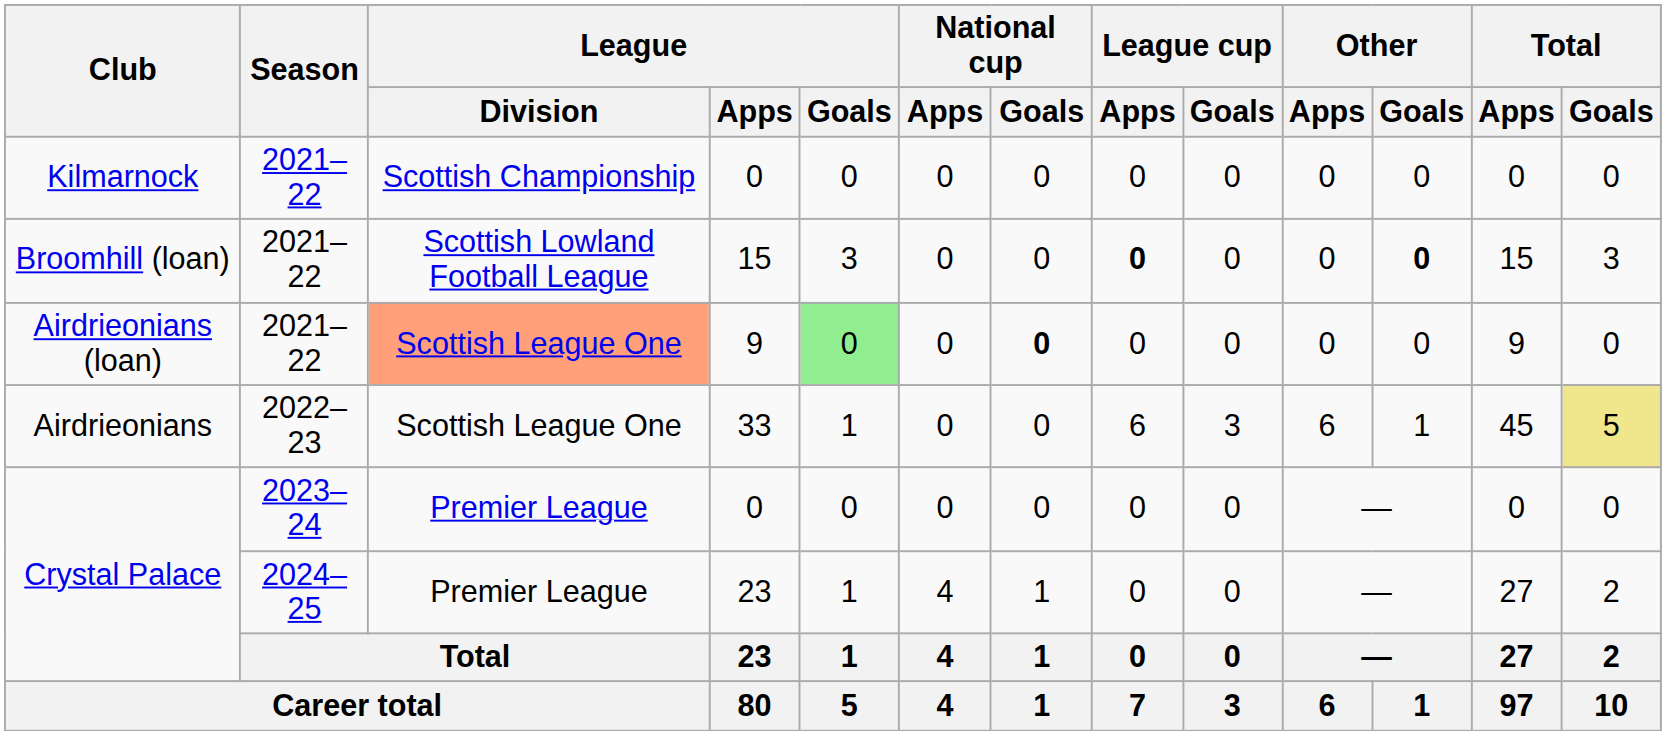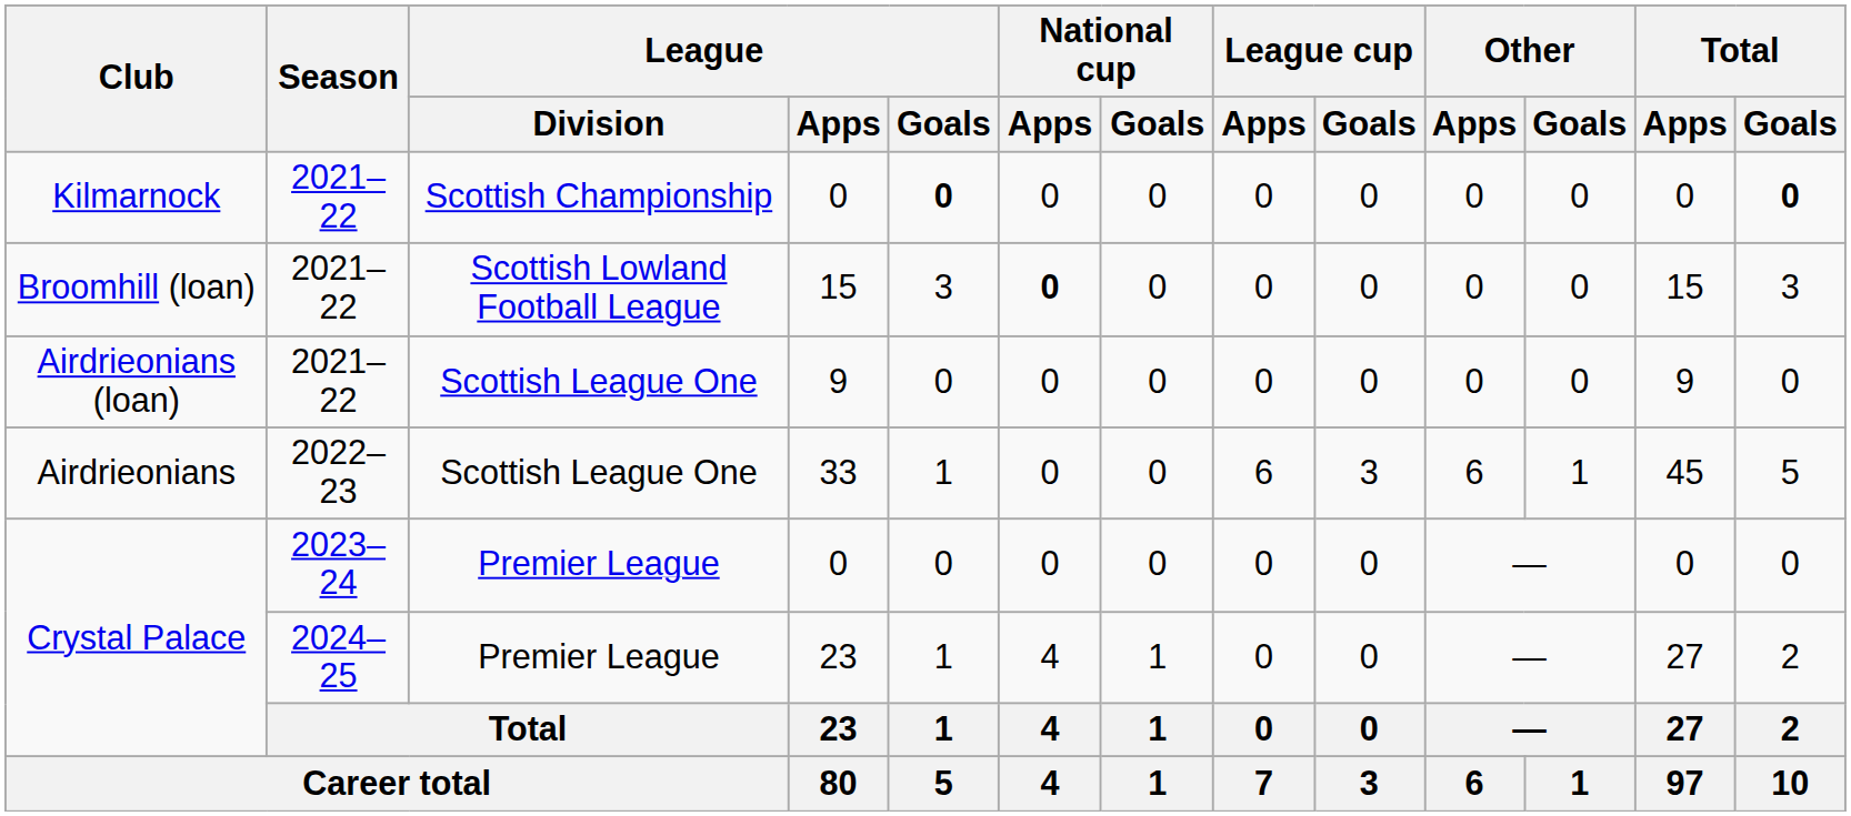Kilmarnock | League / Goals: normal -> bold
Kilmarnock | Total / Goals: normal -> bold
Broomhill (loan) | National cup / Apps: normal -> bold
Broomhill (loan) | League cup / Apps: bold -> normal
Broomhill (loan) | Other / Goals: bold -> normal
Airdrieonians (loan) | League / Division: lightsalmon background -> no background
Airdrieonians (loan) | League / Goals: lightgreen background -> no background
Airdrieonians (loan) | National cup / Goals: bold -> normal
Airdrieonians | Total / Goals: khaki background -> no background
